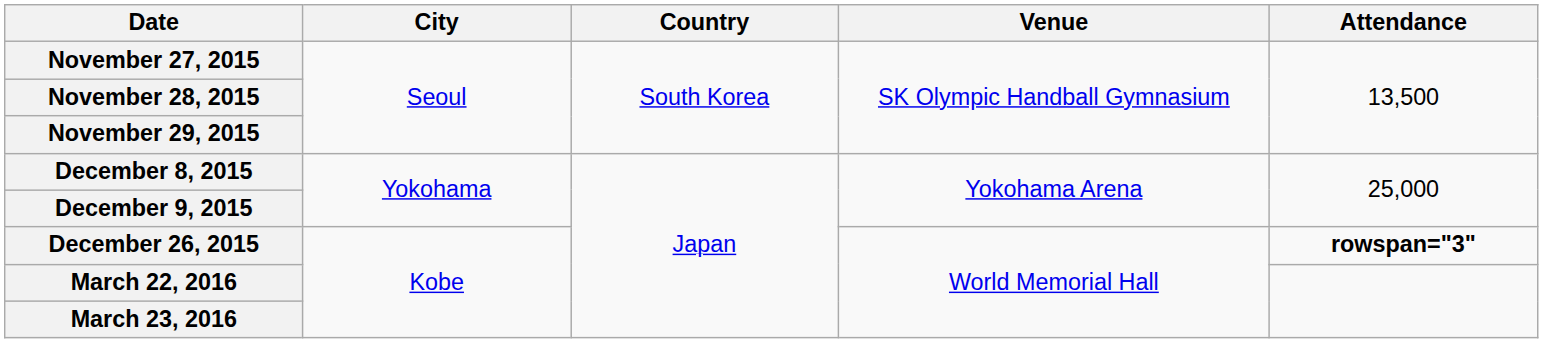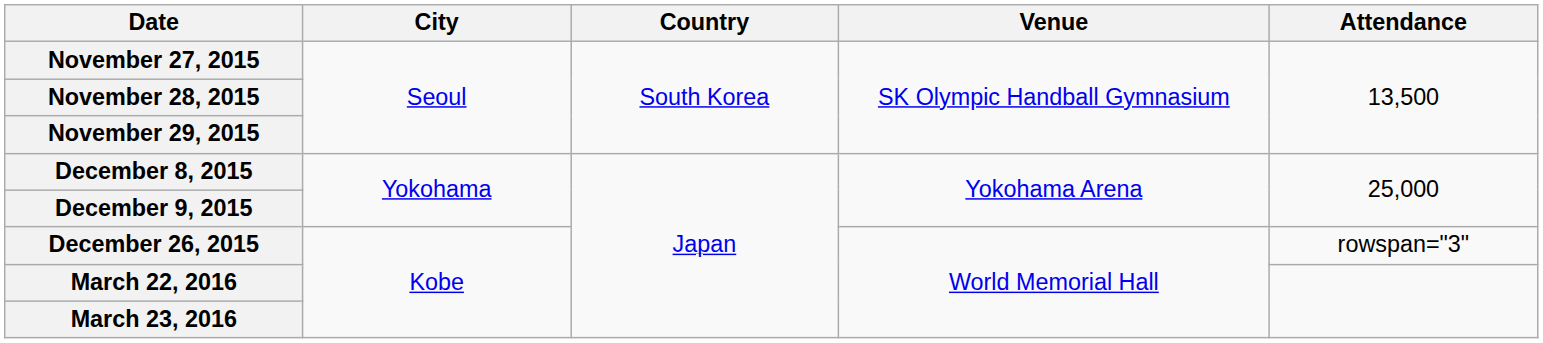December 26, 2015 | Attendance: bold -> normal
